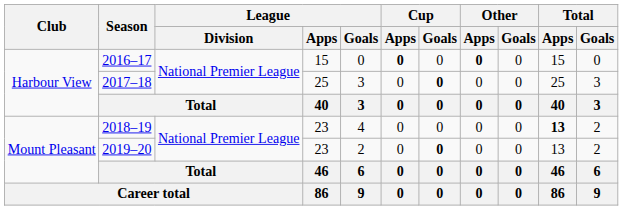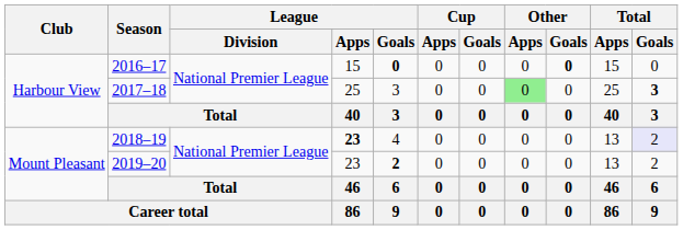2016–17 | League / Goals: normal -> bold
2016–17 | Cup / Apps: bold -> normal
2016–17 | Other / Apps: bold -> normal
2016–17 | Other / Goals: normal -> bold
2017–18 | Cup / Goals: bold -> normal
2017–18 | Other / Apps: no background -> lightgreen background
2017–18 | Total / Goals: normal -> bold
2018–19 | League / Apps: normal -> bold
2018–19 | Total / Apps: bold -> normal
2018–19 | Total / Goals: no background -> lavender background
2019–20 | League / Goals: normal -> bold
2019–20 | Cup / Goals: bold -> normal
